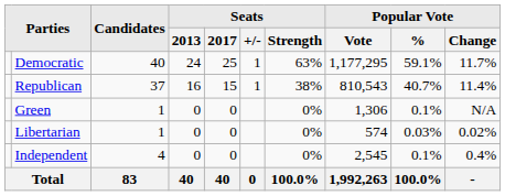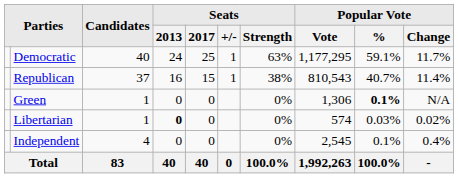Green | Popular Vote / %: normal -> bold
Libertarian | Seats / 2013: normal -> bold
